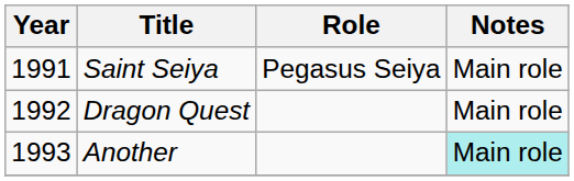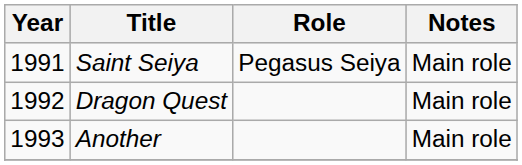Another | Notes: paleturquoise background -> no background
